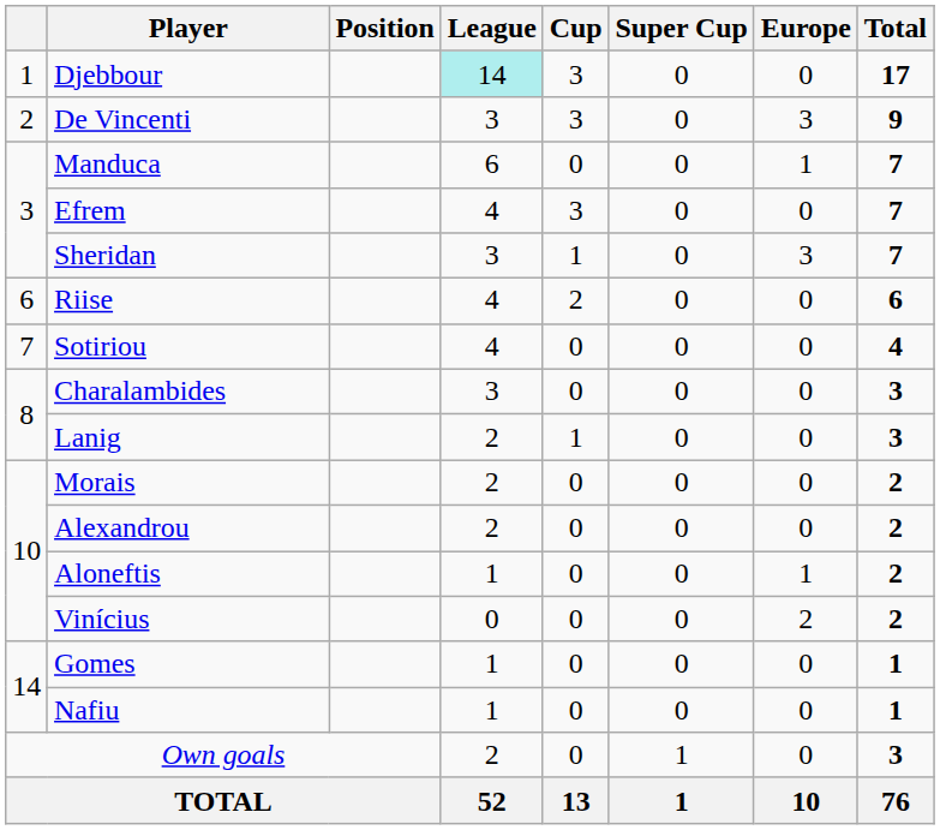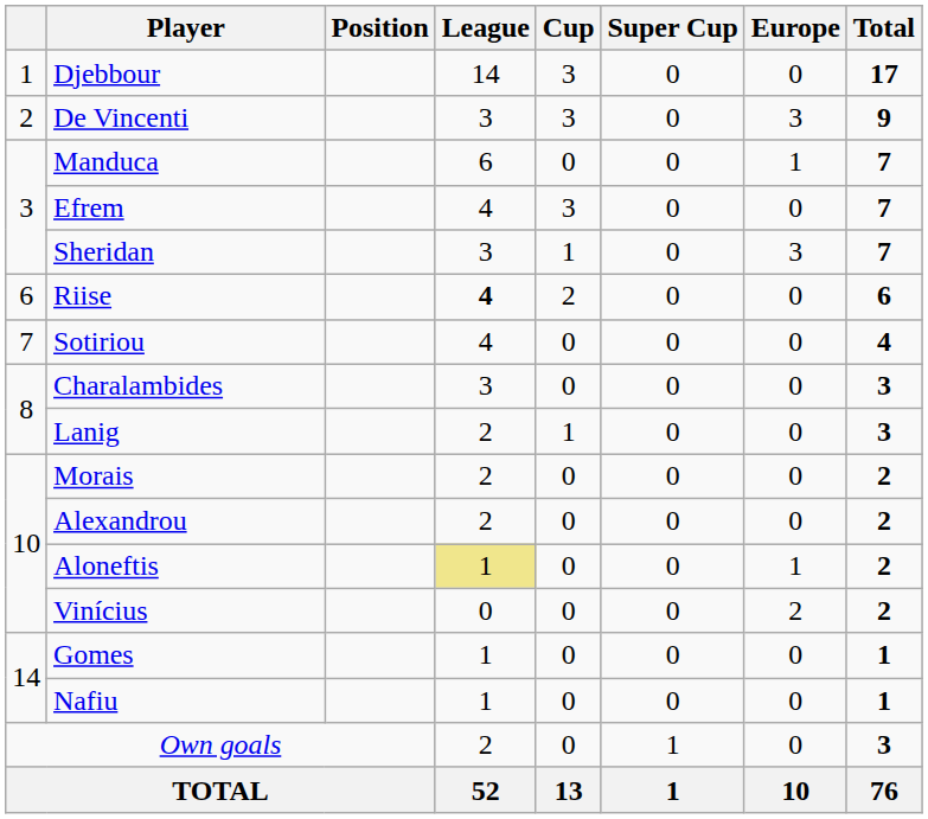Djebbour | League: paleturquoise background -> no background
Riise | League: normal -> bold
Aloneftis | League: no background -> khaki background
